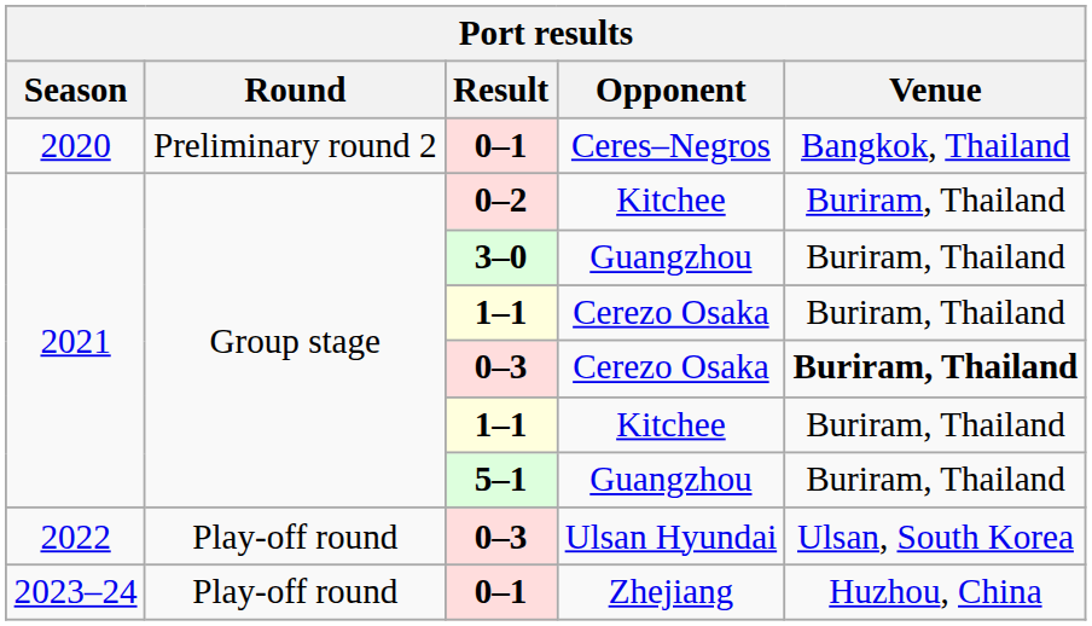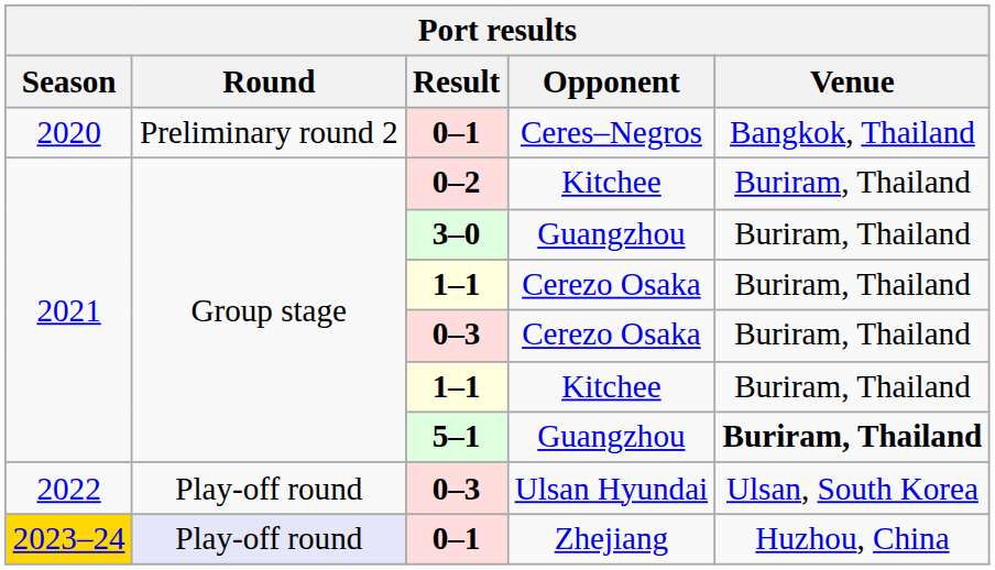0–3 / Cerezo Osaka | Venue: bold -> normal
5–1 | Venue: normal -> bold
0–1 / Zhejiang | Season: no background -> gold background
0–1 / Zhejiang | Round: no background -> lavender background
